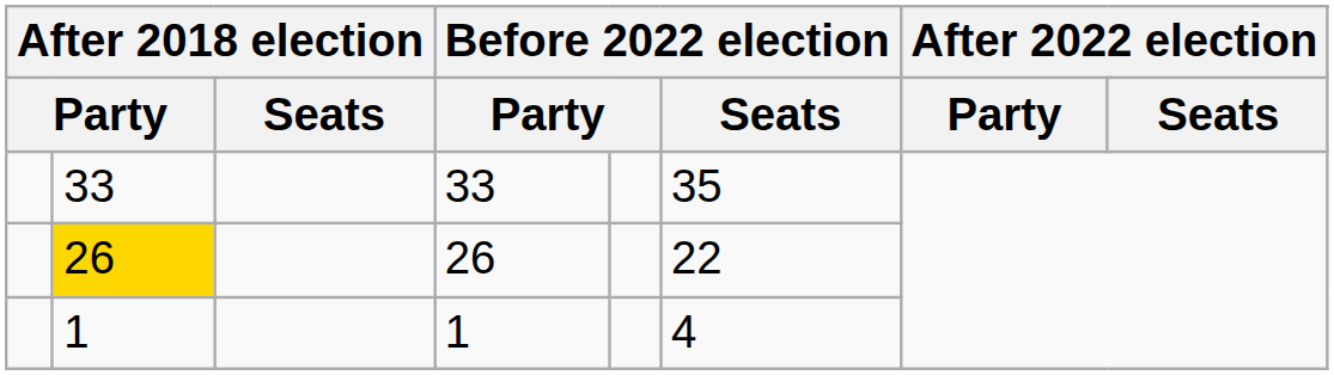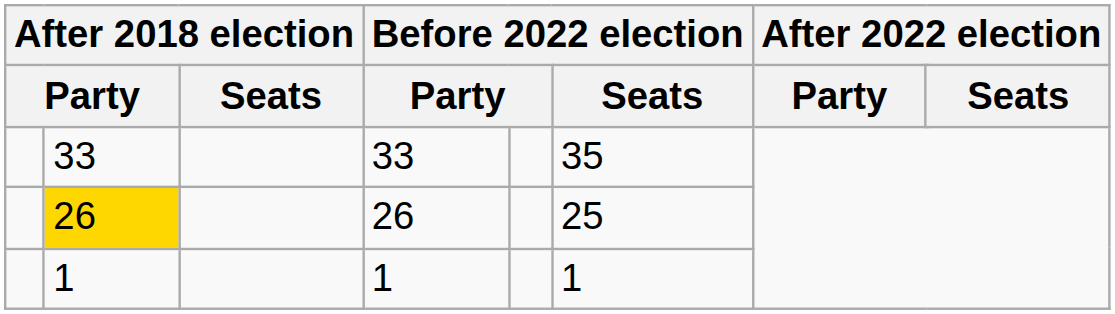row 4 | Before 2022 election / Seats: 22 -> 25
row 5 | Before 2022 election / Seats: 4 -> 1
